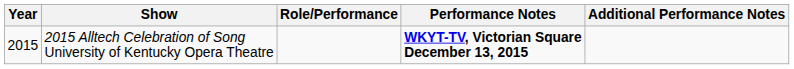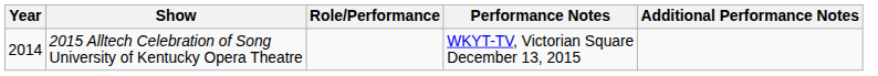row 2 | Year: 2015 -> 2014
row 2 | Performance Notes: bold -> normal
